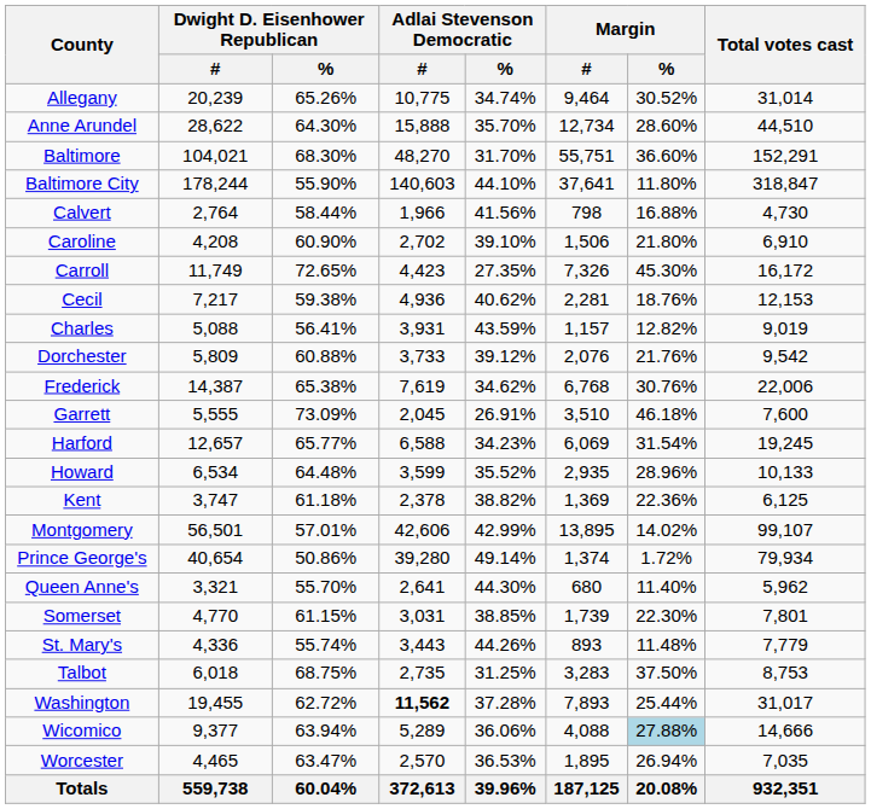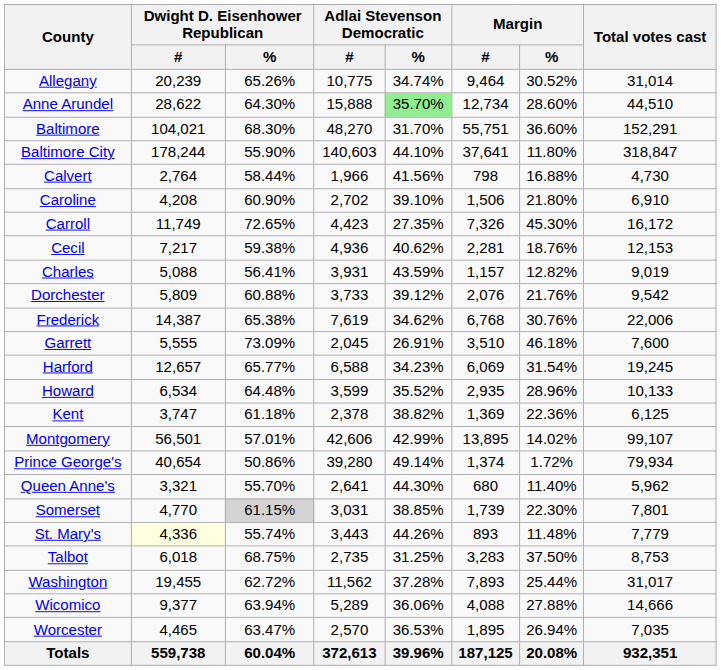Anne Arundel | Adlai Stevenson Democratic / %: no background -> lightgreen background
Somerset | Dwight D. Eisenhower Republican / %: no background -> lightgrey background
St. Mary's | Dwight D. Eisenhower Republican / #: no background -> lightyellow background
Washington | Adlai Stevenson Democratic / #: bold -> normal
Wicomico | Margin / %: lightblue background -> no background
